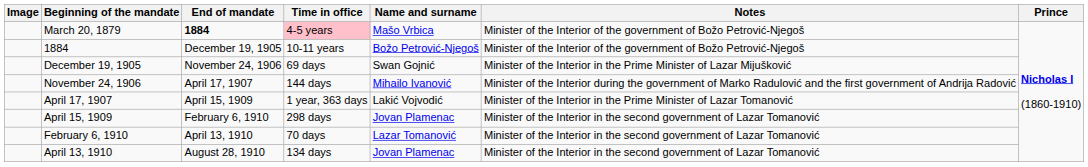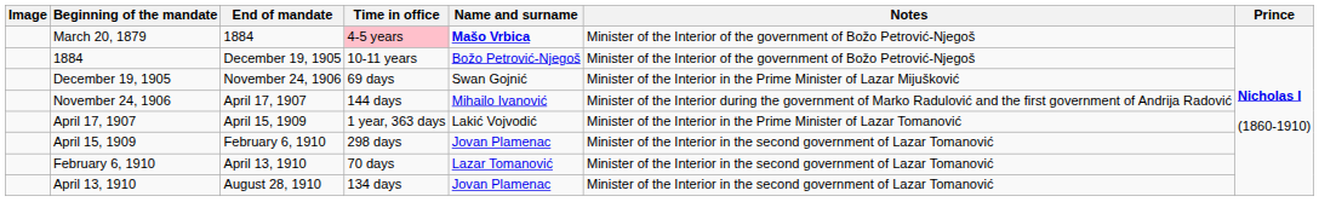March 20, 1879 | End of mandate: bold -> normal
March 20, 1879 | Name and surname: normal -> bold
